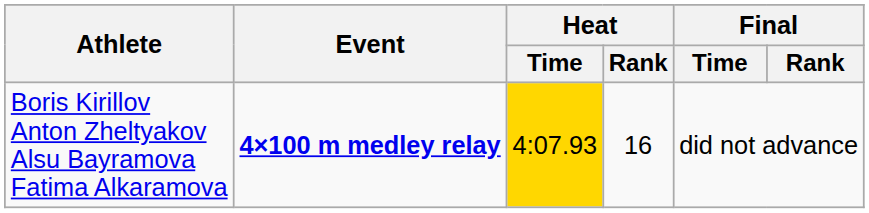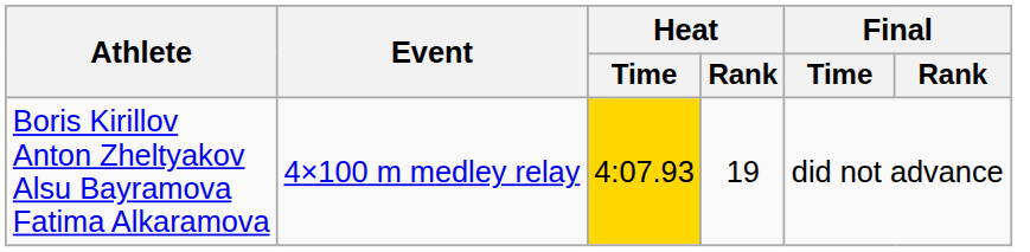row 3 | Event: bold -> normal
row 3 | Heat / Rank: 16 -> 19
